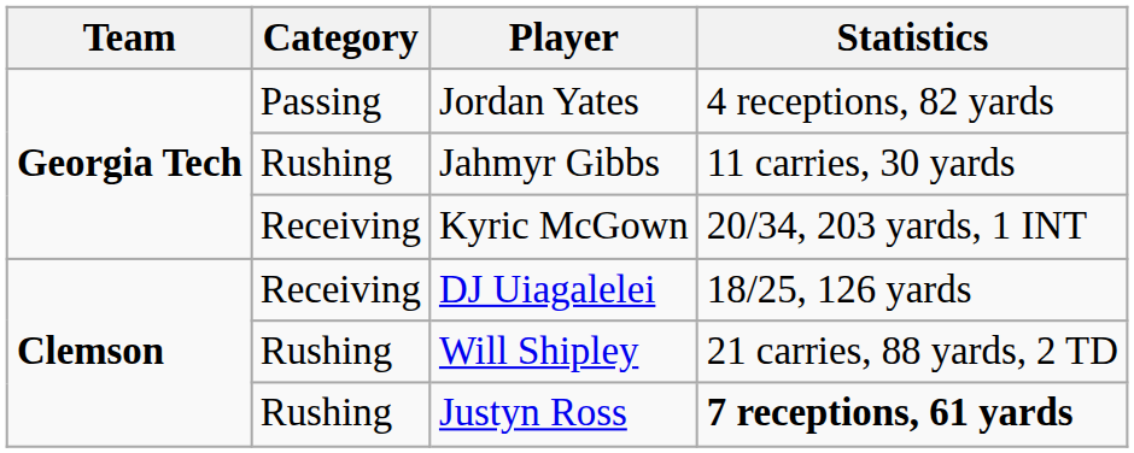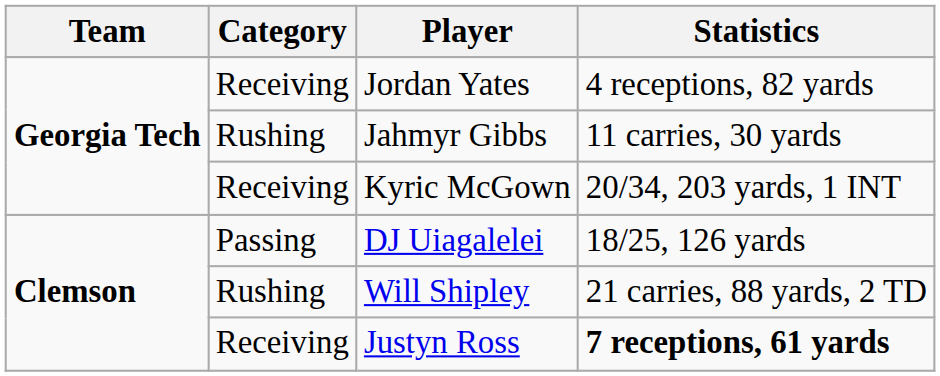Jordan Yates | Category: Passing -> Receiving
DJ Uiagalelei | Category: Receiving -> Passing
Justyn Ross | Category: Rushing -> Receiving
